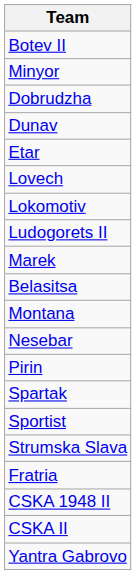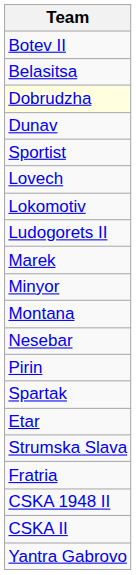row 3 | column 1: Minyor -> Belasitsa
row 4 | column 1: no background -> lightyellow background
row 6 | column 1: Etar -> Sportist
row 11 | column 1: Belasitsa -> Minyor
row 16 | column 1: Sportist -> Etar
